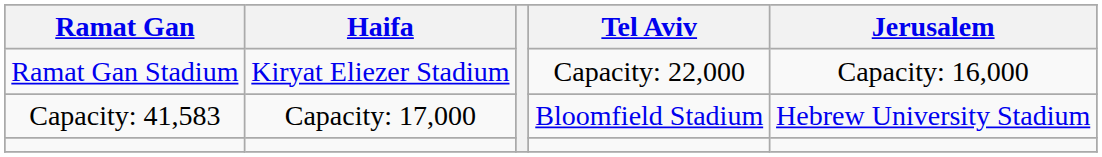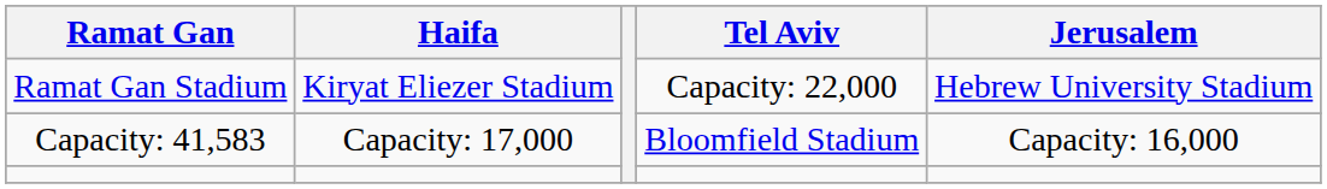Ramat Gan Stadium | Jerusalem: Capacity: 16,000 -> Hebrew University Stadium
Capacity: 41,583 | Jerusalem: Hebrew University Stadium -> Capacity: 16,000
